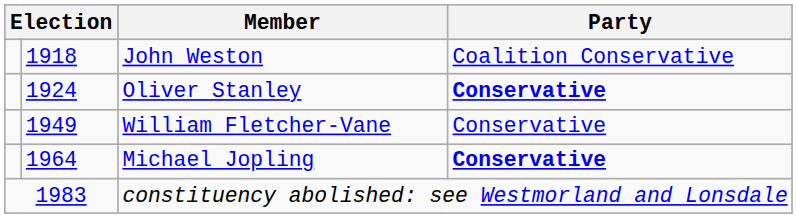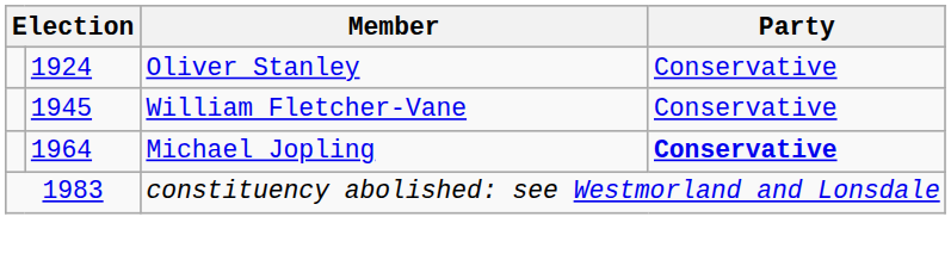- row: 1918 | John Weston | Coalition Conservative
Oliver Stanley | Party: bold -> normal
William Fletcher-Vane | column 2: 1949 -> 1945
